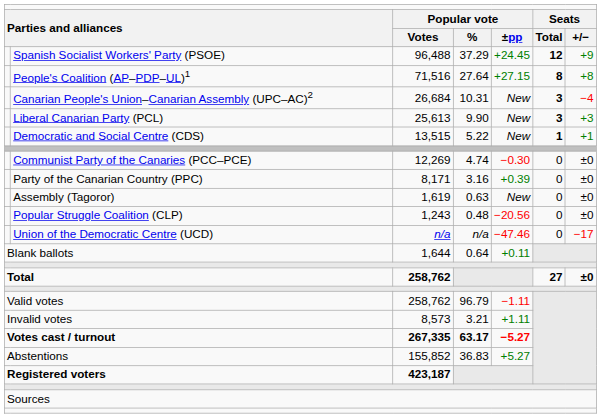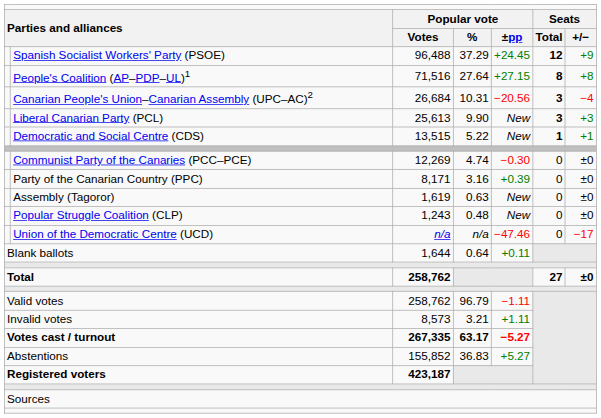Canarian People's Union–Canarian Assembly (UPC–AC)2 | column 5: New -> −20.56
Popular Struggle Coalition (CLP) | column 5: −20.56 -> New
